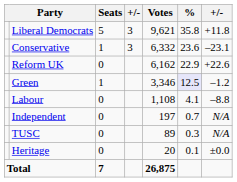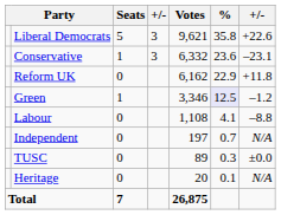Liberal Democrats | column 7: +11.8 -> +22.6
Reform UK | column 7: +22.6 -> +11.8
TUSC | column 7: N/A -> ±0.0
Heritage | column 7: ±0.0 -> N/A
